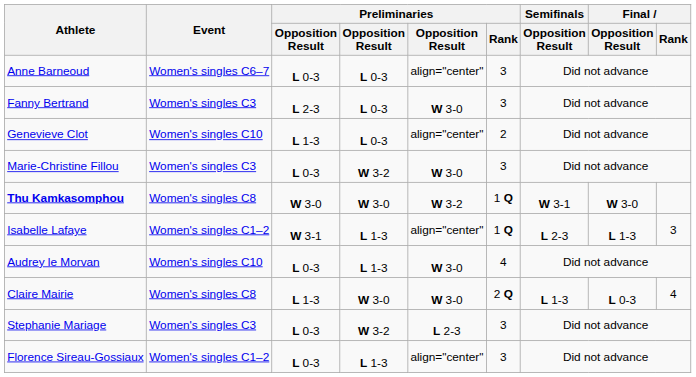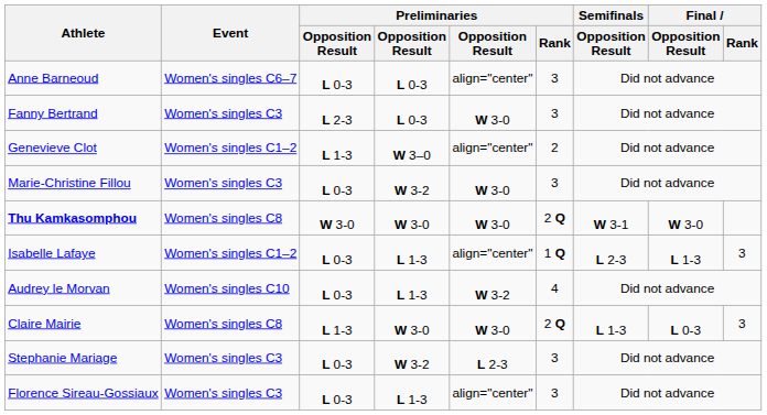Genevieve Clot | Event: Women's singles C10 -> Women's singles C1–2
Genevieve Clot | column 4: L 0-3 -> W 3–0
Thu Kamkasomphou | column 5: W 3-2 -> W 3-0
Thu Kamkasomphou | Preliminaries / Rank: 1 Q -> 2 Q
Isabelle Lafaye | column 3: W 3-1 -> L 0-3
Audrey le Morvan | column 5: W 3-0 -> W 3-2
Claire Mairie | Final / Rank: 4 -> 3
Florence Sireau-Gossiaux | Event: Women's singles C1–2 -> Women's singles C3
